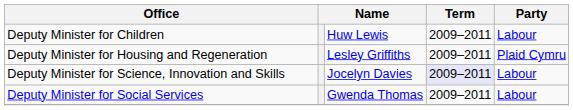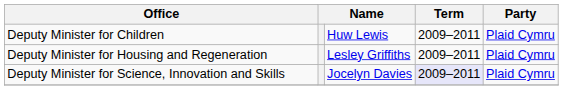Deputy Minister for Children | Party: Labour -> Plaid Cymru
Deputy Minister for Science, Innovation and Skills | Party: Labour -> Plaid Cymru
- row: Deputy Minister for Social Services | Gwenda Thomas | 2009–2011 | Labour
